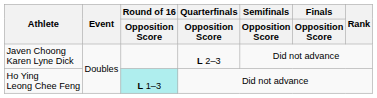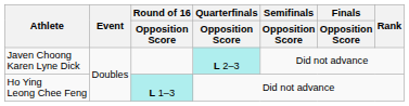Javen Choong Karen Lyne Dick | Quarterfinals / Opposition Score: no background -> paleturquoise background
